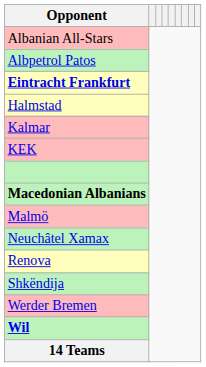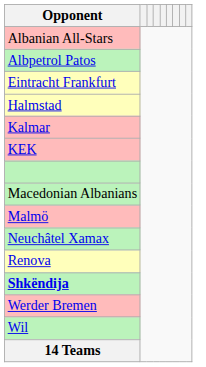Eintracht Frankfurt | Opponent: bold -> normal
Macedonian Albanians | Opponent: bold -> normal
Shkëndija | Opponent: normal -> bold
Wil | Opponent: bold -> normal
